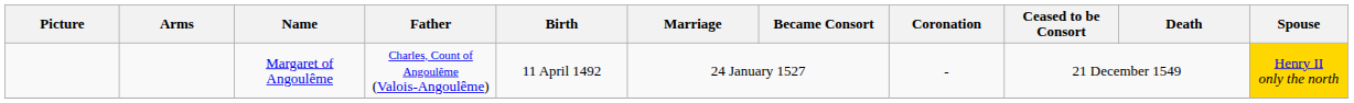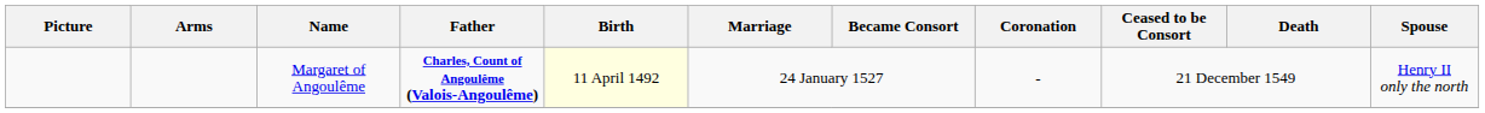Margaret of Angoulême | Father: normal -> bold
Margaret of Angoulême | Birth: no background -> lightyellow background
Margaret of Angoulême | Spouse: gold background -> no background
